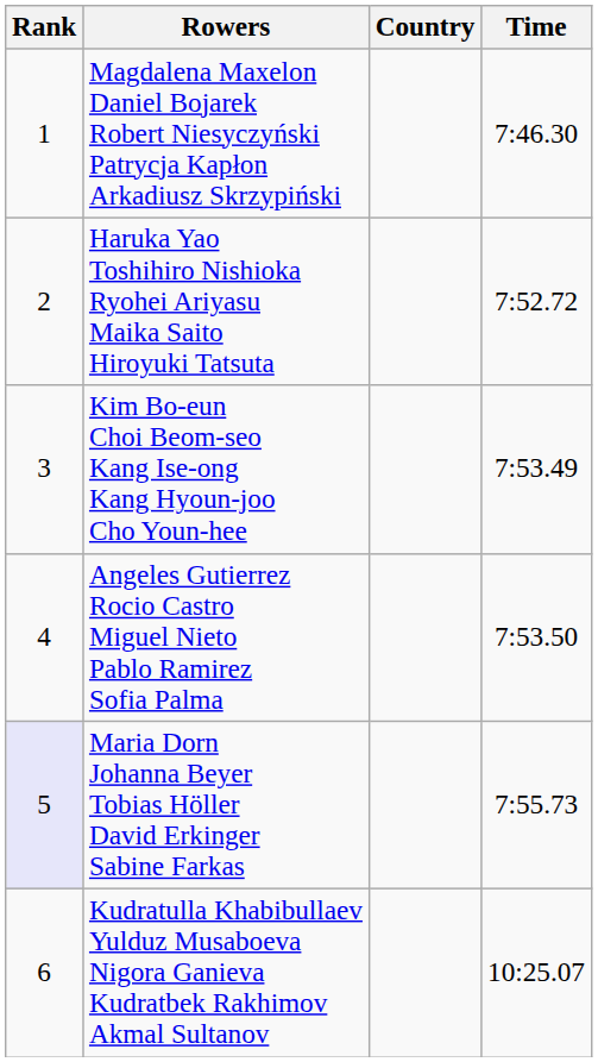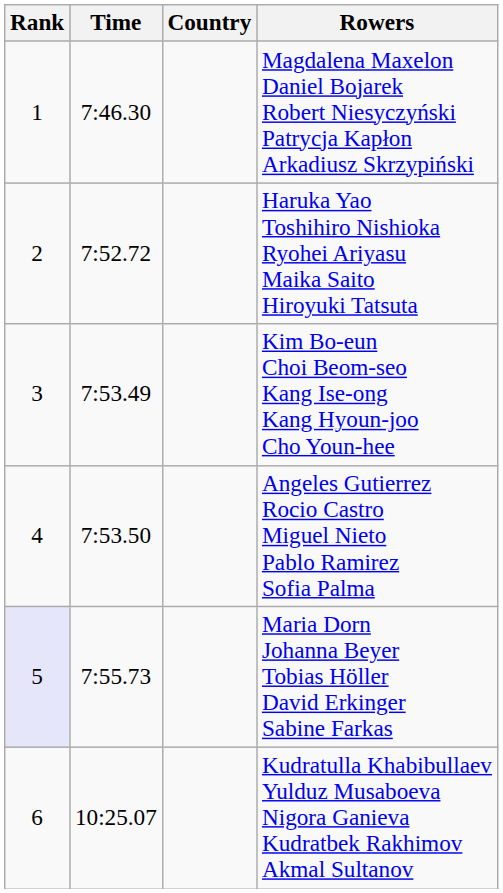columns swapped: Rowers <-> Time
